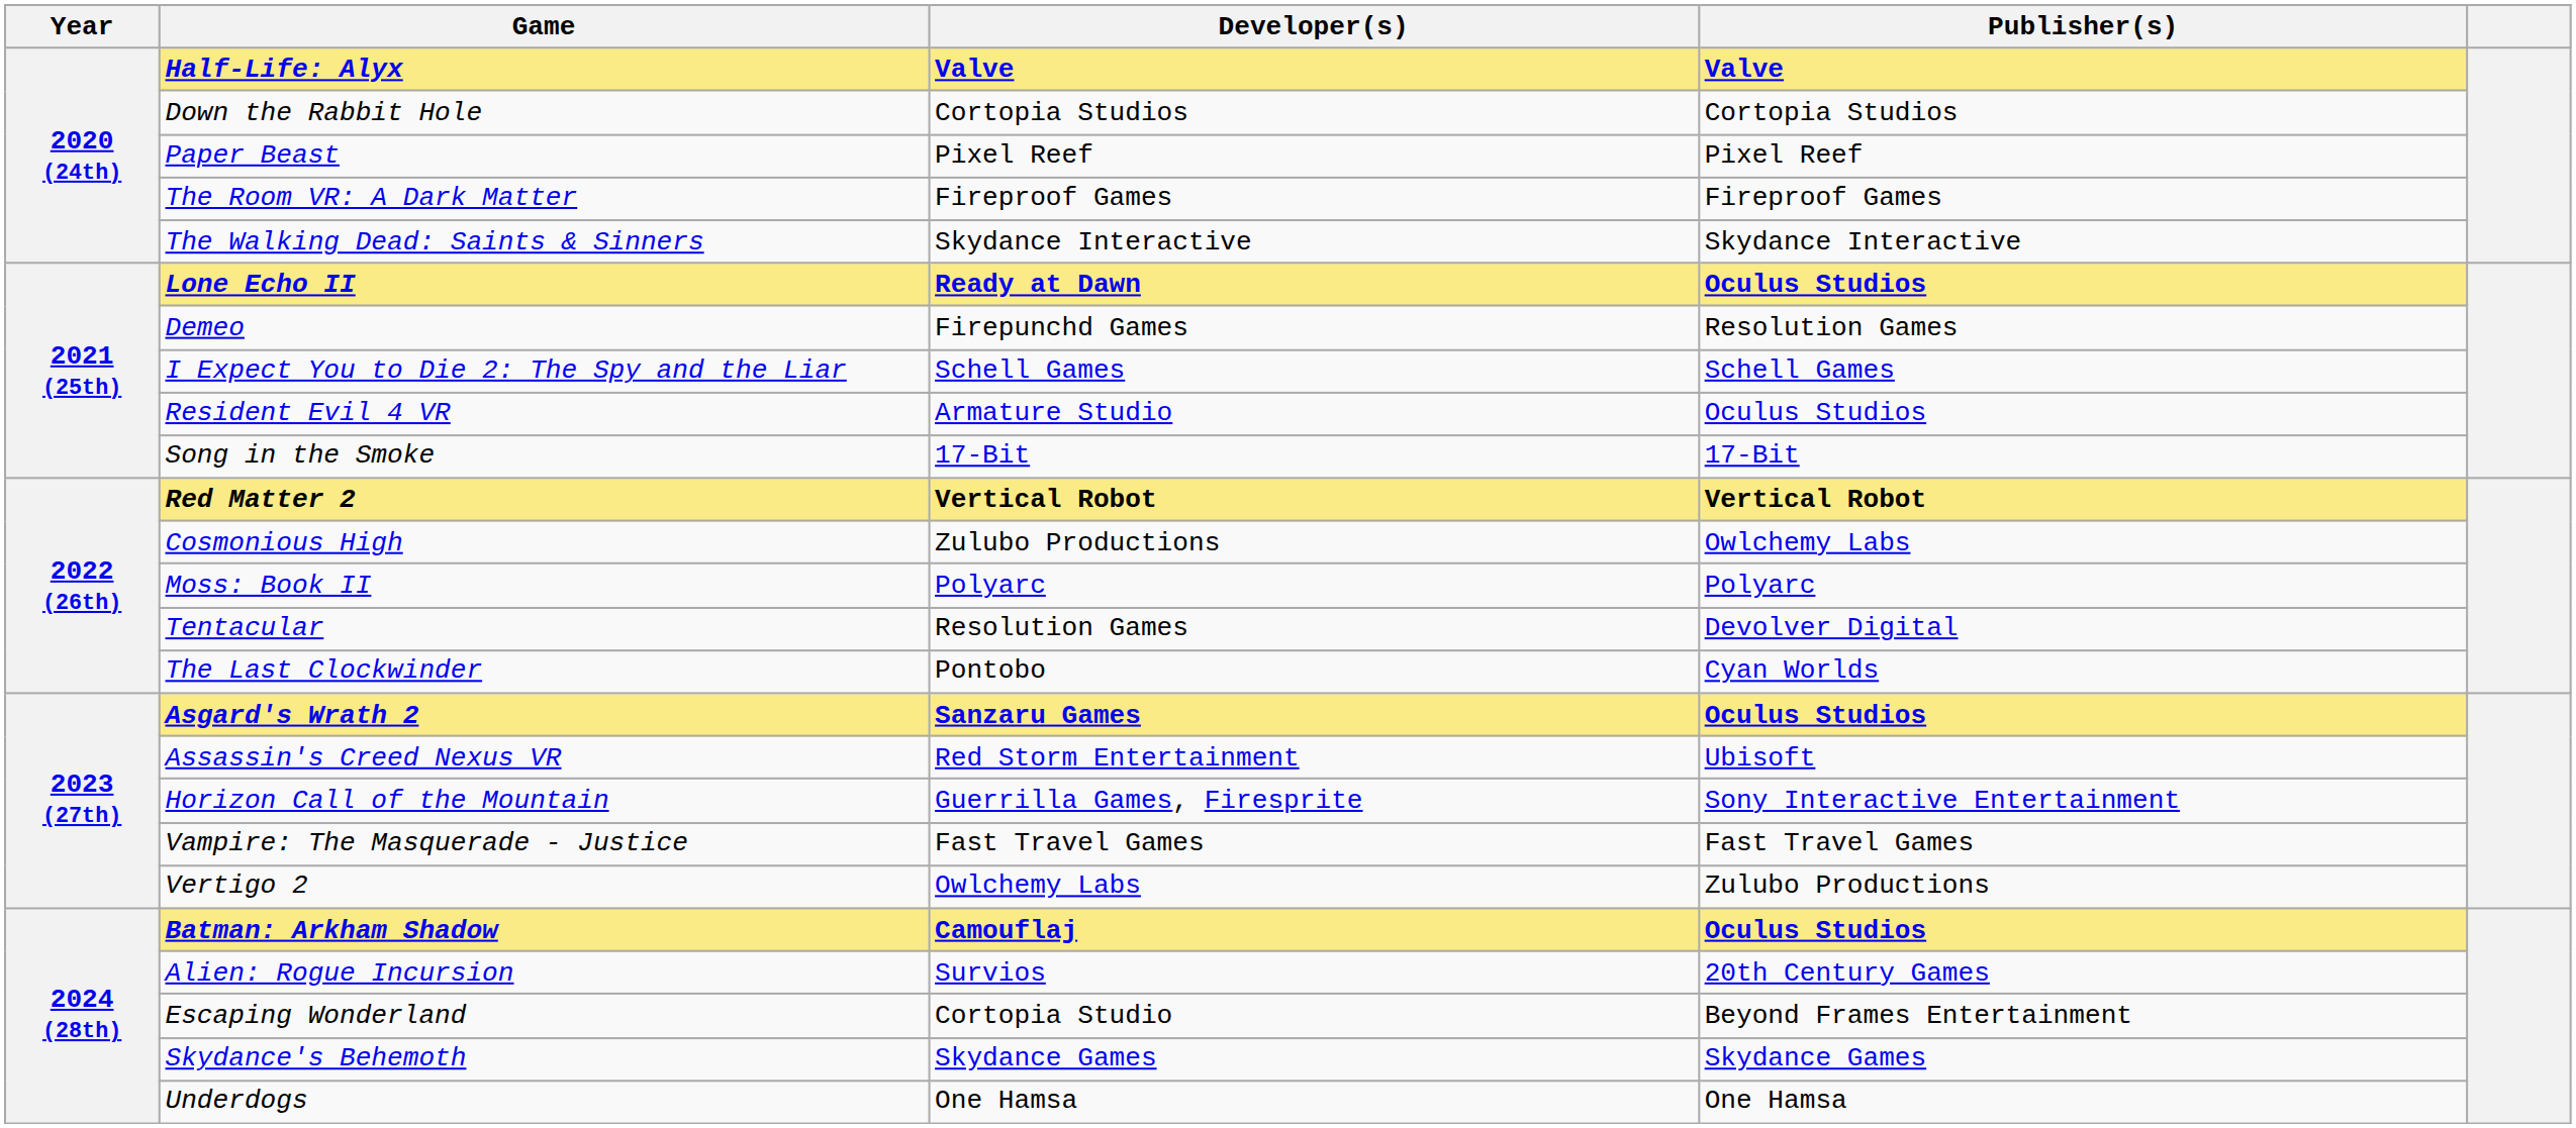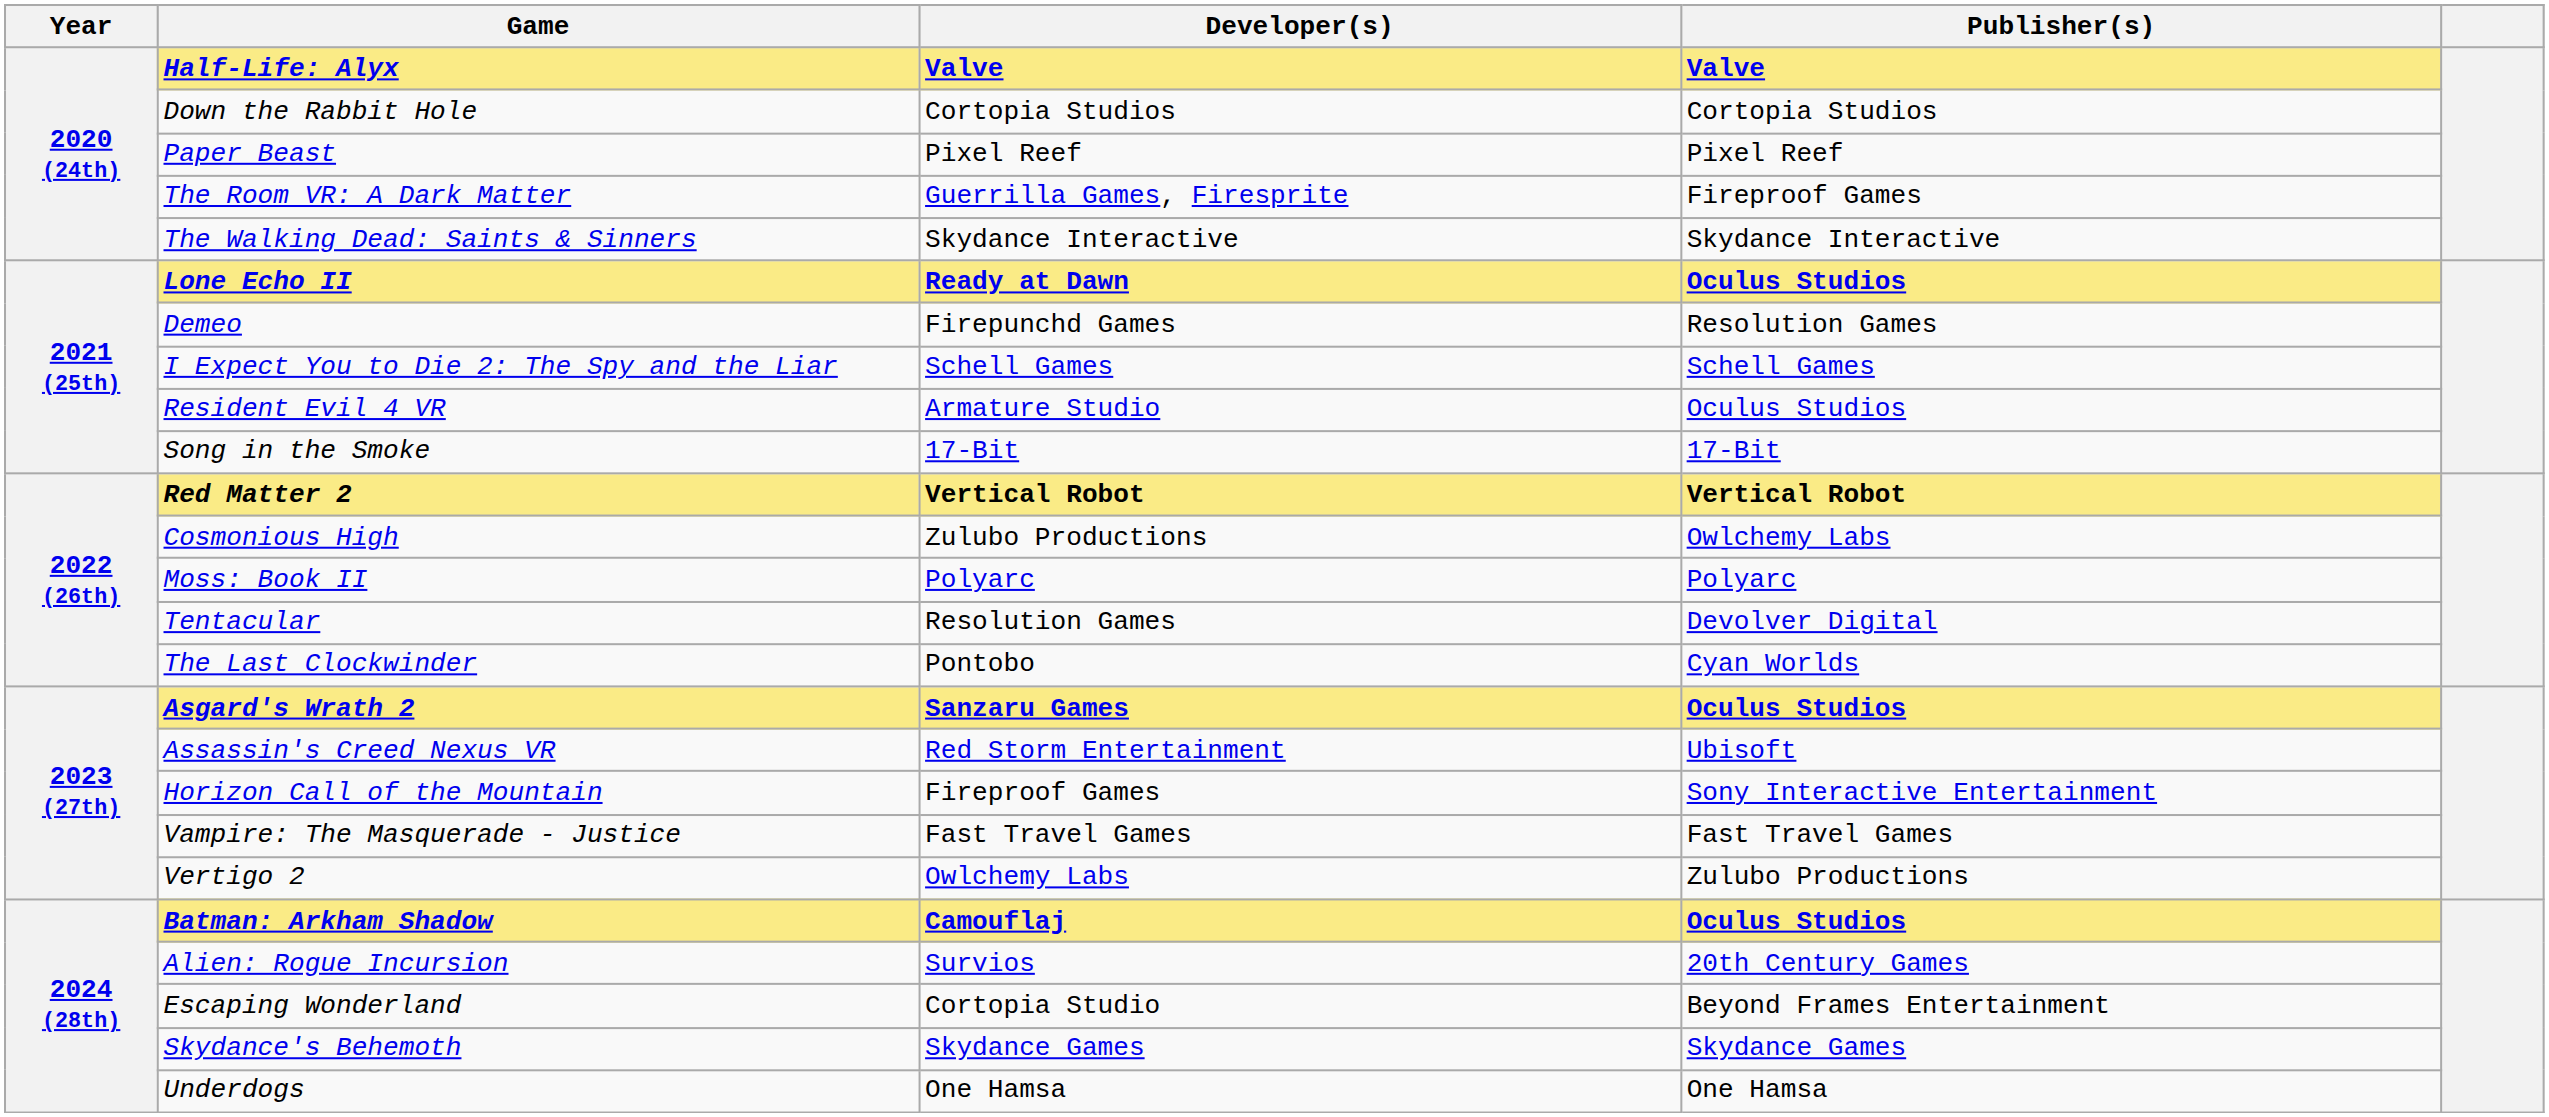The Room VR: A Dark Matter | Developer(s): Fireproof Games -> Guerrilla Games, Firesprite
Horizon Call of the Mountain | Developer(s): Guerrilla Games, Firesprite -> Fireproof Games
